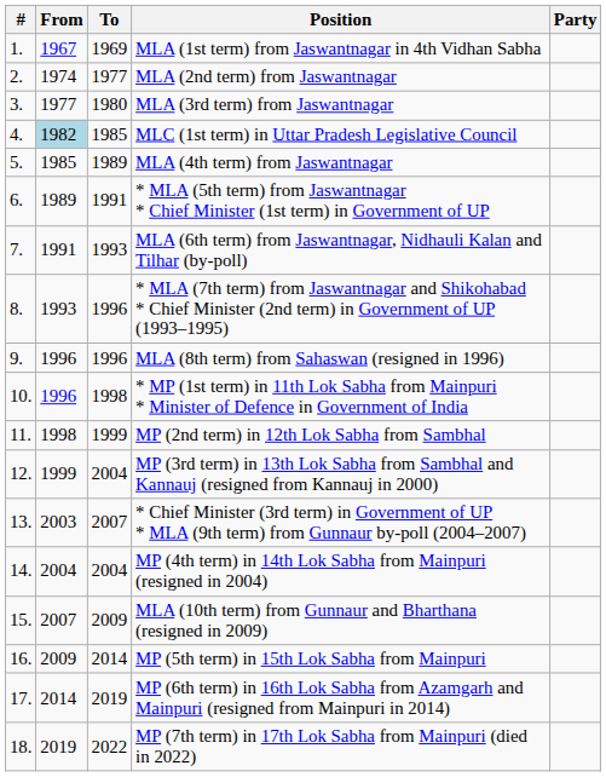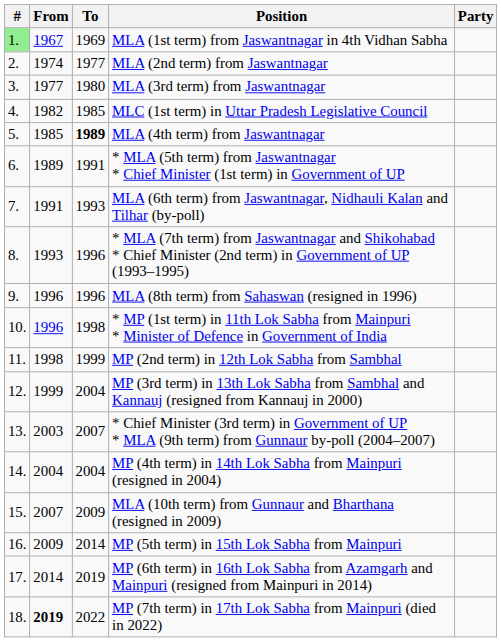MLA (1st term) from Jaswantnagar in 4th Vidhan Sabha | #: no background -> lightgreen background
MLC (1st term) in Uttar Pradesh Legislative Council | From: lightblue background -> no background
MLA (4th term) from Jaswantnagar | To: normal -> bold
MP (7th term) in 17th Lok Sabha from Mainpuri (died in 2022) | From: normal -> bold
